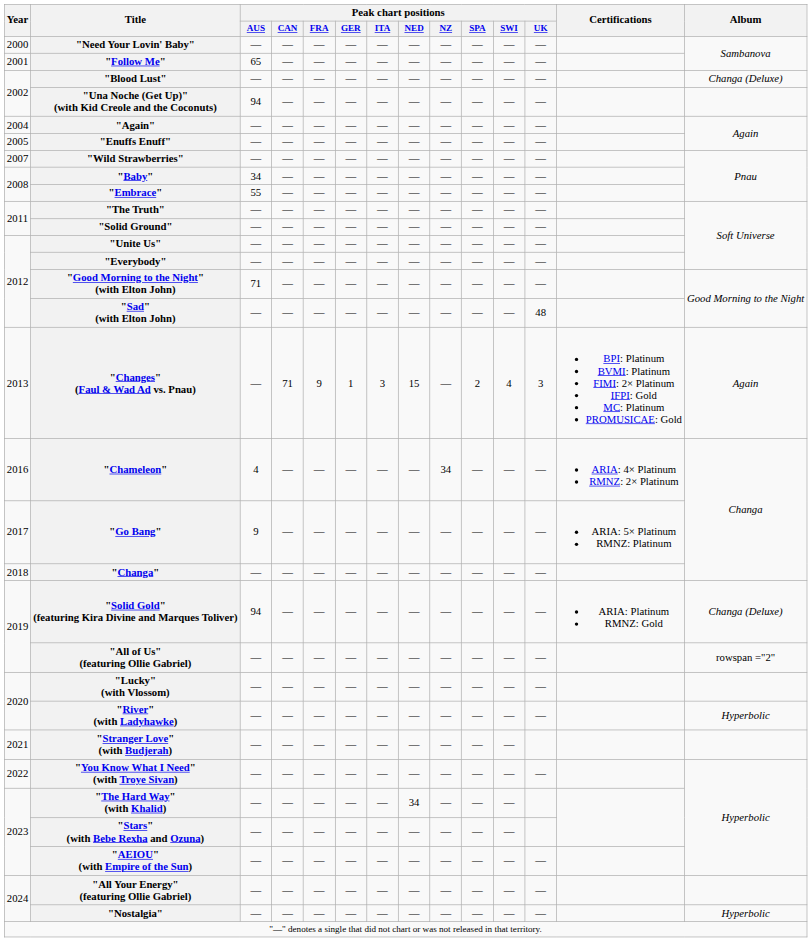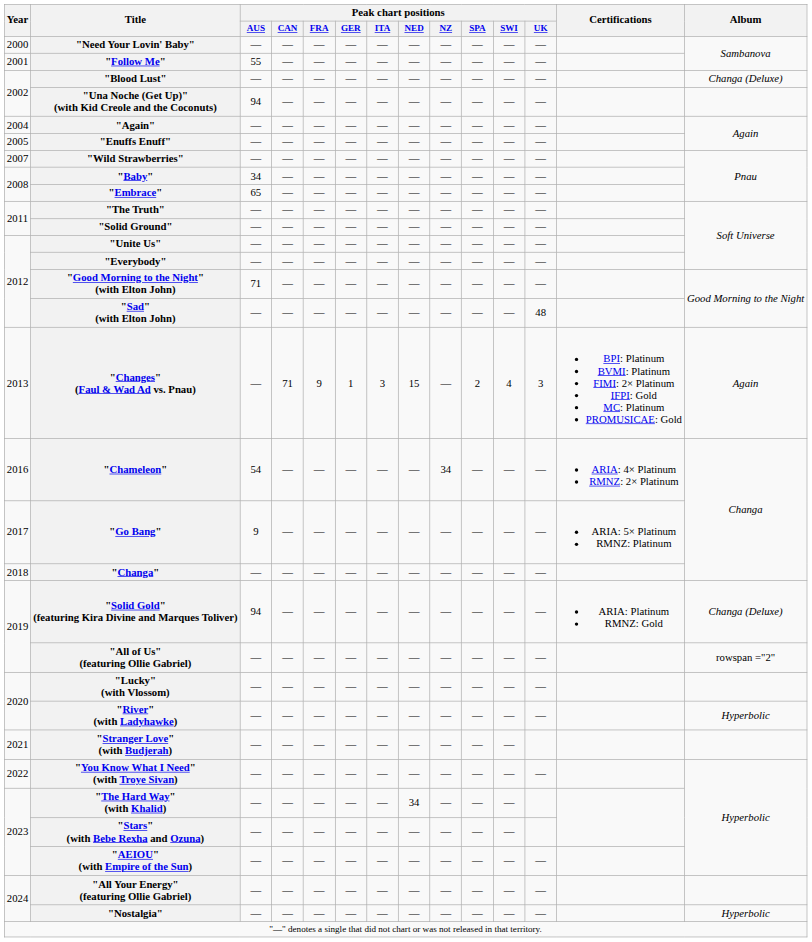"Follow Me" | Peak chart positions / AUS: 65 -> 55
"Embrace" | Peak chart positions / AUS: 55 -> 65
"Chameleon" | Peak chart positions / AUS: 4 -> 54
